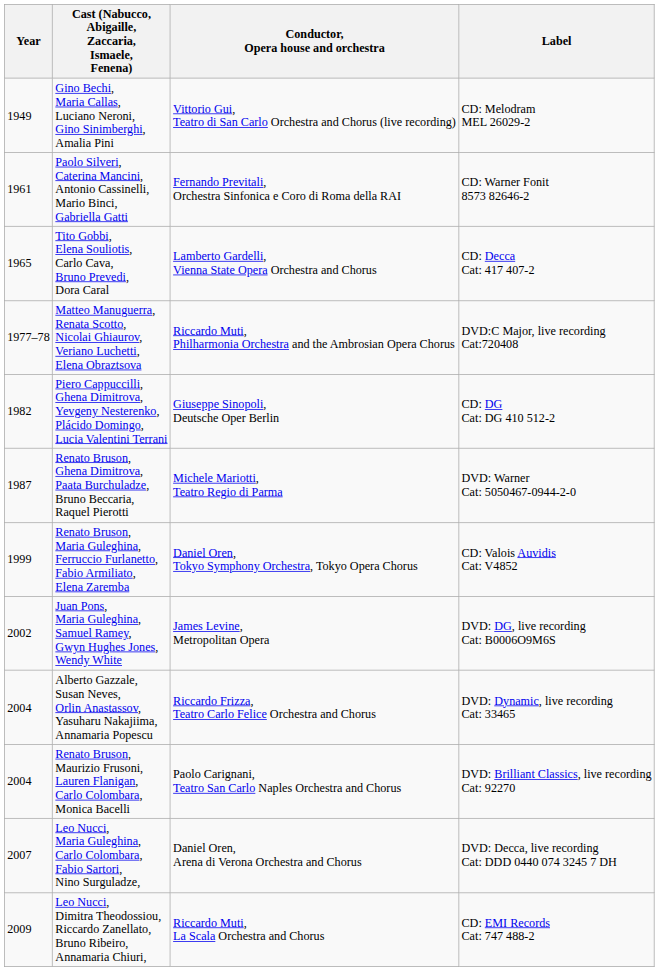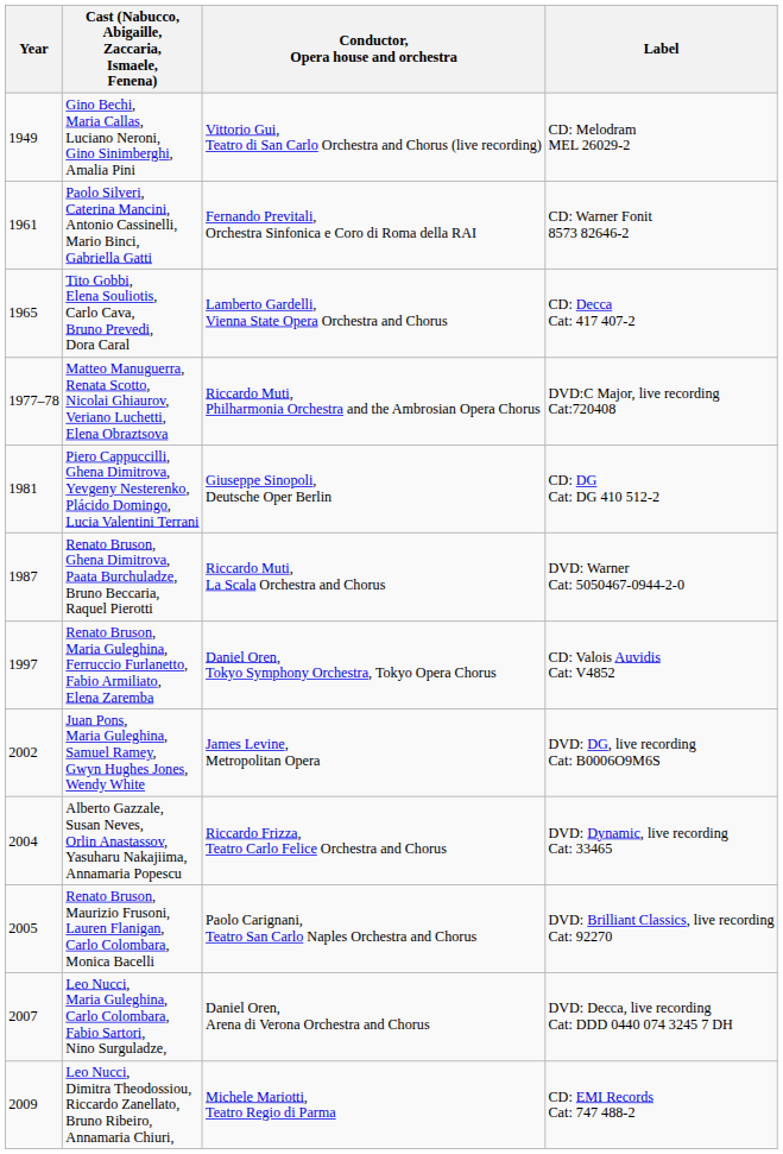row 6 | Year: 1982 -> 1981
row 7 | Conductor, Opera house and orchestra: Michele Mariotti, Teatro Regio di Parma -> Riccardo Muti, La Scala Orchestra and Chorus
row 8 | Year: 1999 -> 1997
row 11 | Year: 2004 -> 2005
row 13 | Conductor, Opera house and orchestra: Riccardo Muti, La Scala Orchestra and Chorus -> Michele Mariotti, Teatro Regio di Parma
